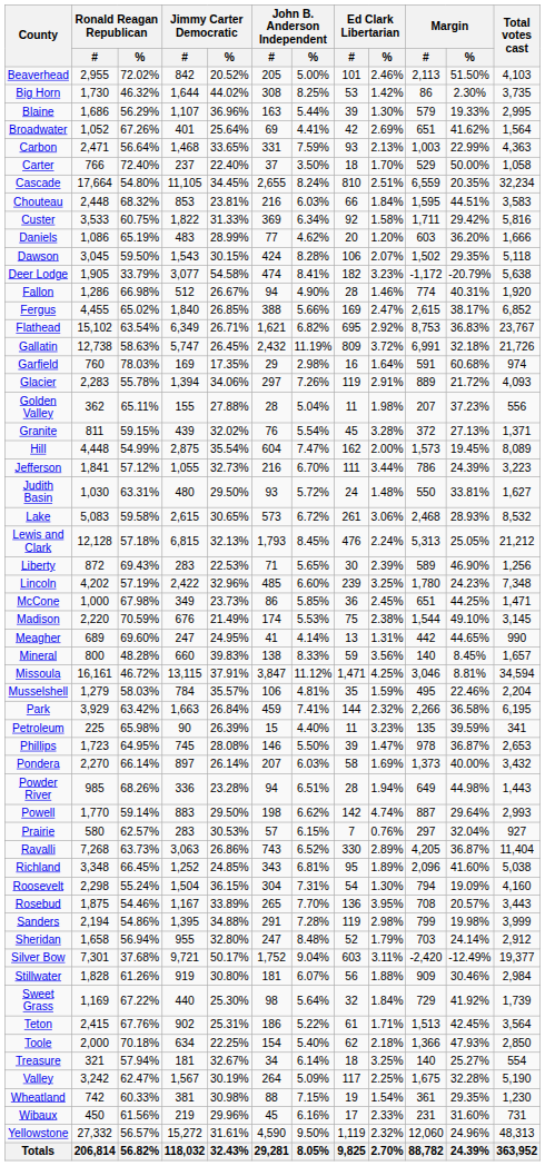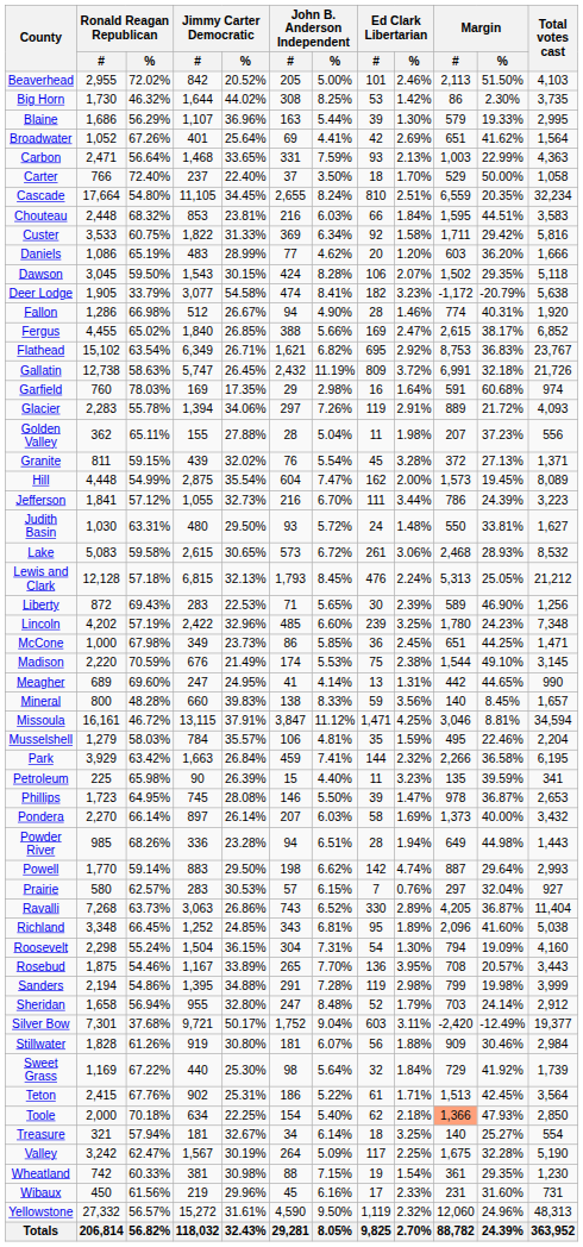Toole | Margin / #: no background -> lightsalmon background
